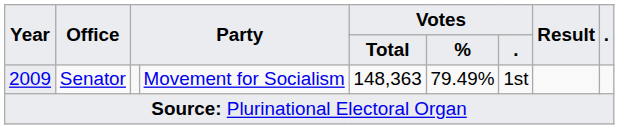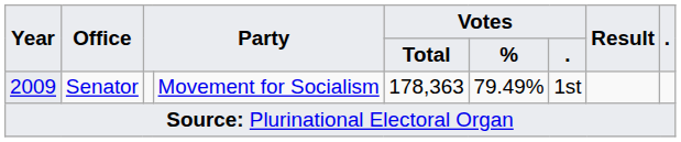2009 | Votes / Total: 148,363 -> 178,363
